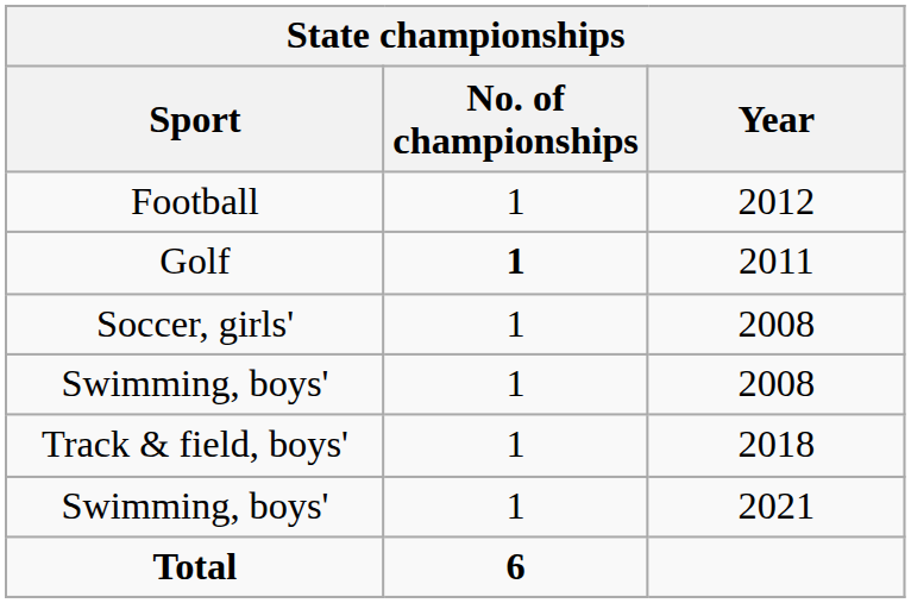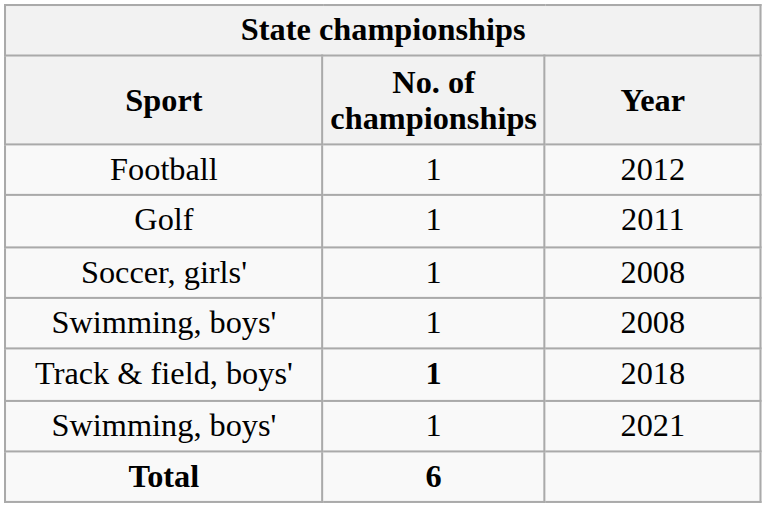Golf | No. of championships: bold -> normal
Track & field, boys' | No. of championships: normal -> bold
